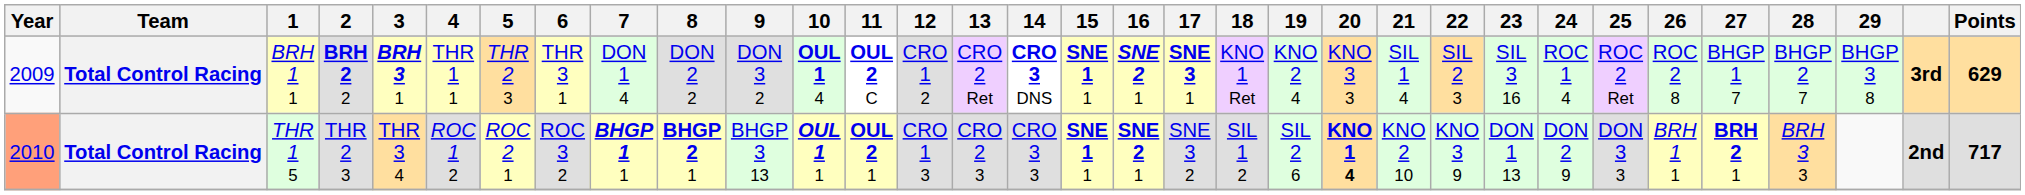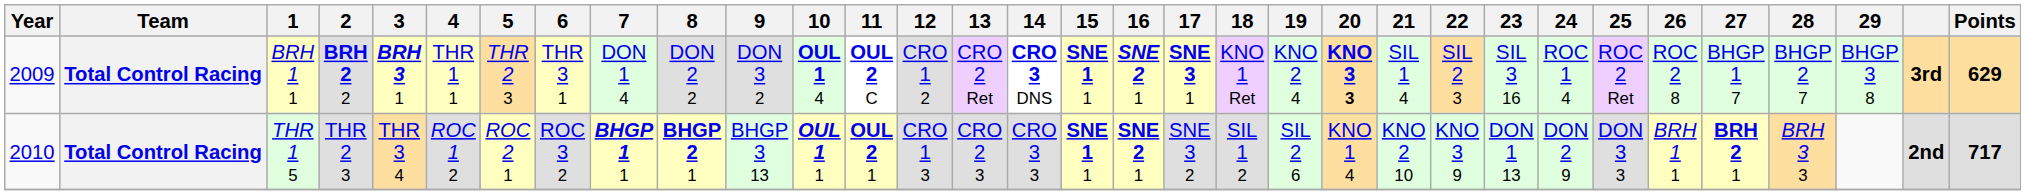row 2 | 20: normal -> bold
row 3 | Year: lightsalmon background -> no background
row 3 | 20: bold -> normal
